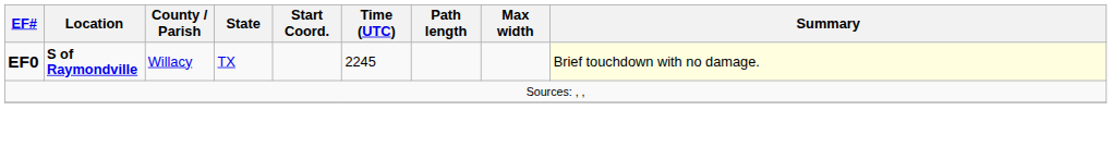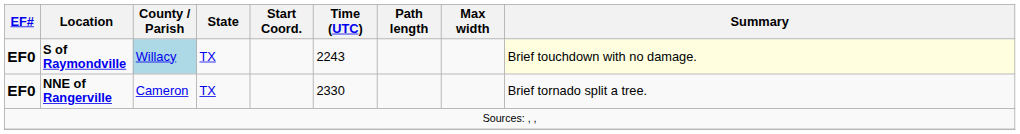S of Raymondville | County / Parish: no background -> lightblue background
S of Raymondville | Time (UTC): 2245 -> 2243
+ row: EF0 | NNE of Rangerville | Cameron | TX | 2330 | Brief tornado split a tree.
